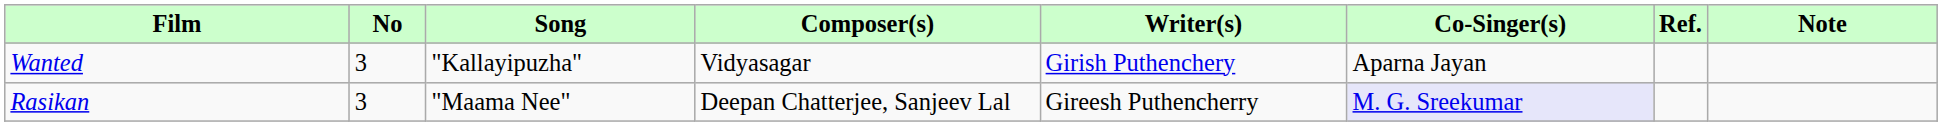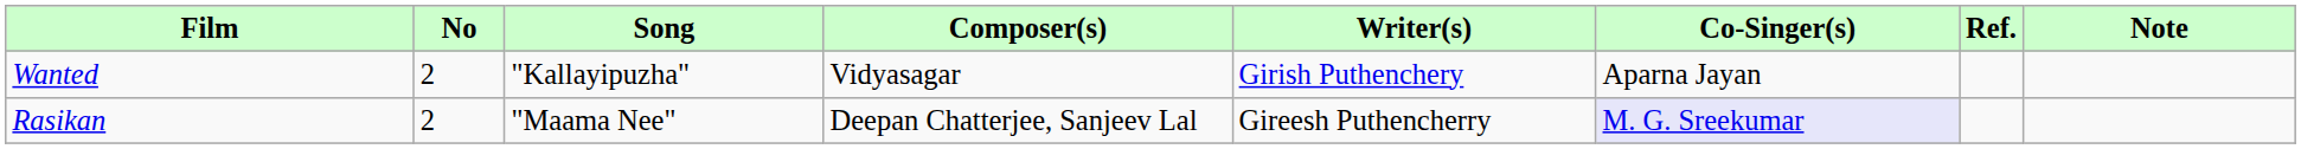Wanted | No: 3 -> 2
Rasikan | No: 3 -> 2
